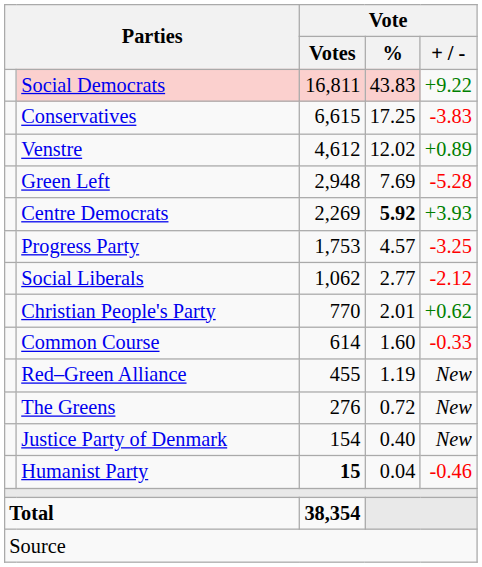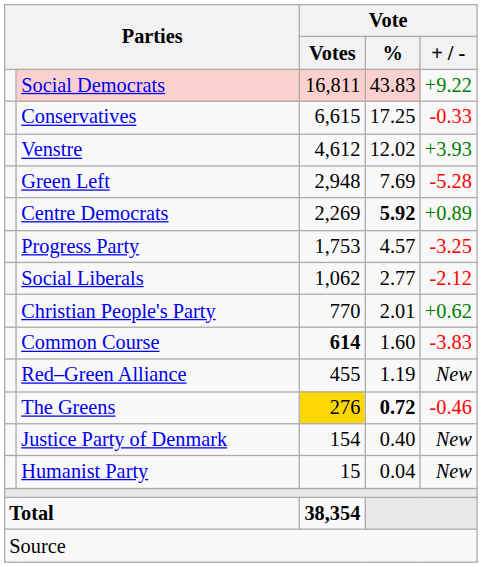Conservatives | Vote / + / -: -3.83 -> -0.33
Venstre | Vote / + / -: +0.89 -> +3.93
Centre Democrats | Vote / + / -: +3.93 -> +0.89
Common Course | Vote / Votes: normal -> bold
Common Course | Vote / + / -: -0.33 -> -3.83
The Greens | Vote / Votes: no background -> gold background
The Greens | Vote / %: normal -> bold
The Greens | Vote / + / -: New -> -0.46
Humanist Party | Vote / Votes: bold -> normal
Humanist Party | Vote / + / -: -0.46 -> New
